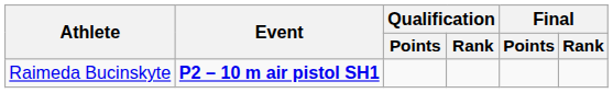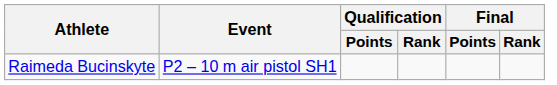Raimeda Bucinskyte | Event: bold -> normal
